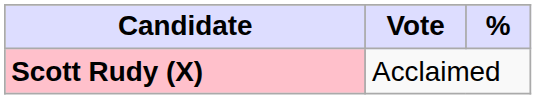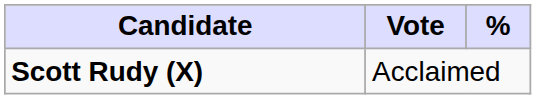Scott Rudy (X) | Candidate: pink background -> no background
